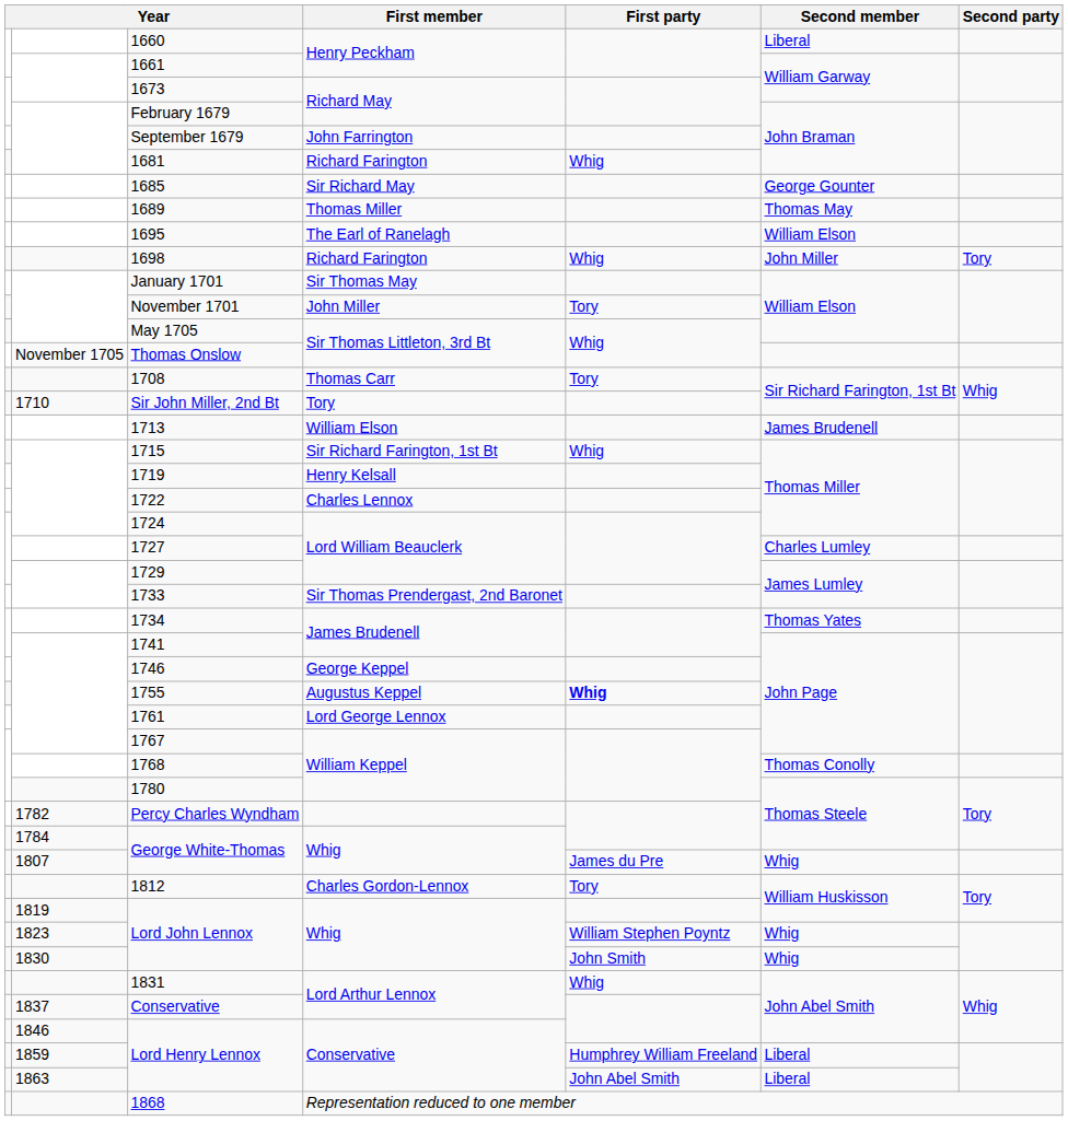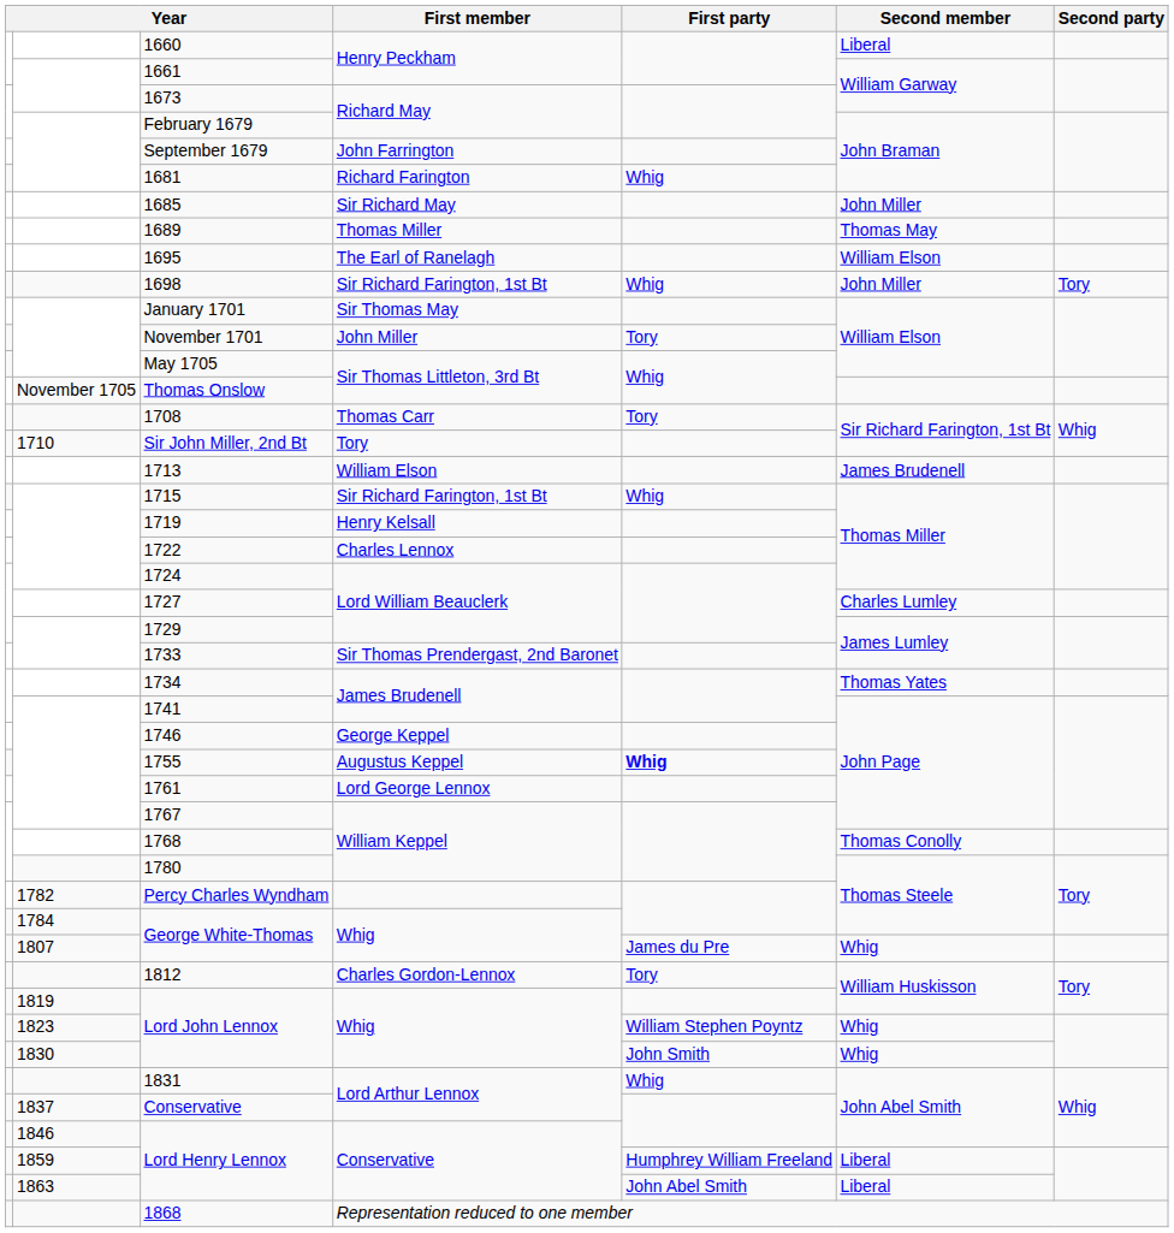1685 | Second member: George Gounter -> John Miller
1698 | First member: Richard Farington -> Sir Richard Farington, 1st Bt
